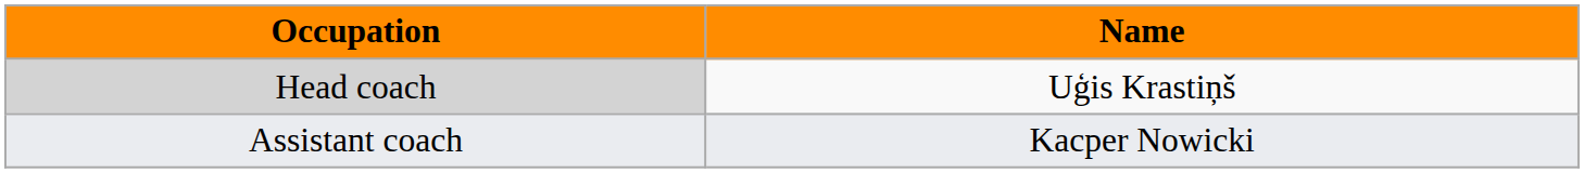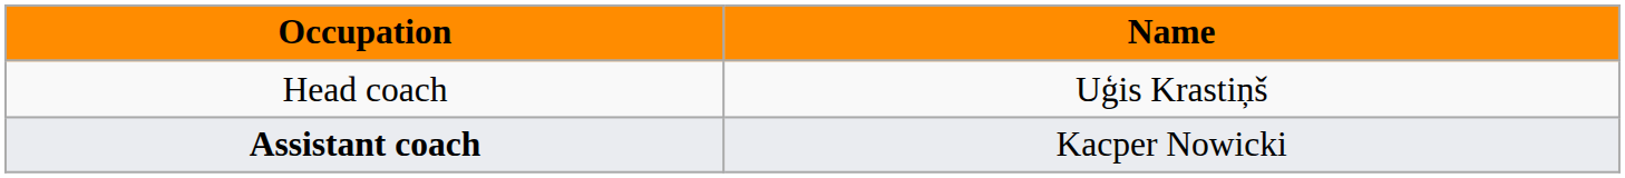Head coach | Occupation: lightgrey background -> no background
Assistant coach | Occupation: normal -> bold
